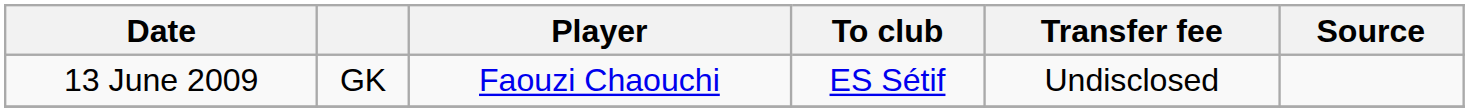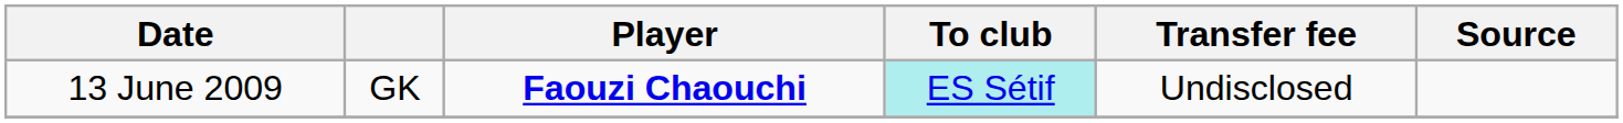13 June 2009 | Player: normal -> bold
13 June 2009 | To club: no background -> paleturquoise background
